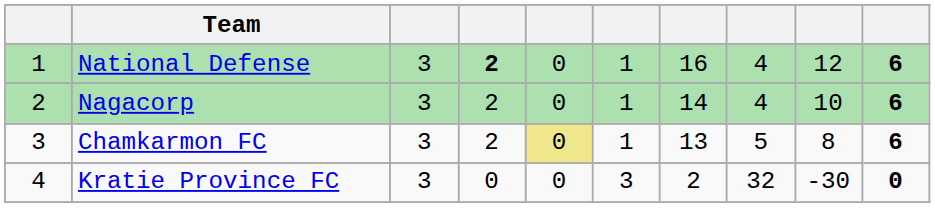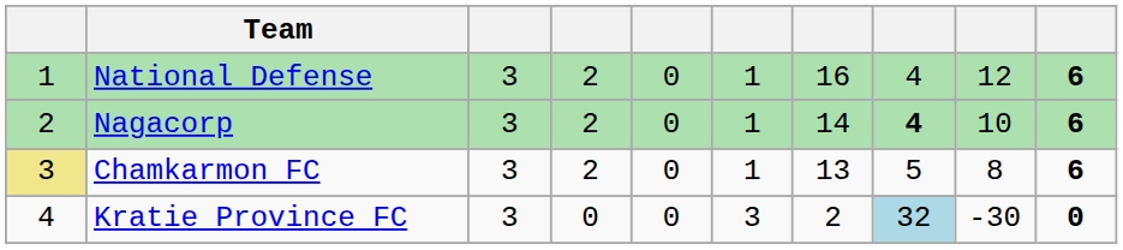National Defense | column 4: bold -> normal
Nagacorp | column 8: normal -> bold
Chamkarmon FC | column 1: no background -> khaki background
Chamkarmon FC | column 5: khaki background -> no background
Kratie Province FC | column 8: no background -> lightblue background
